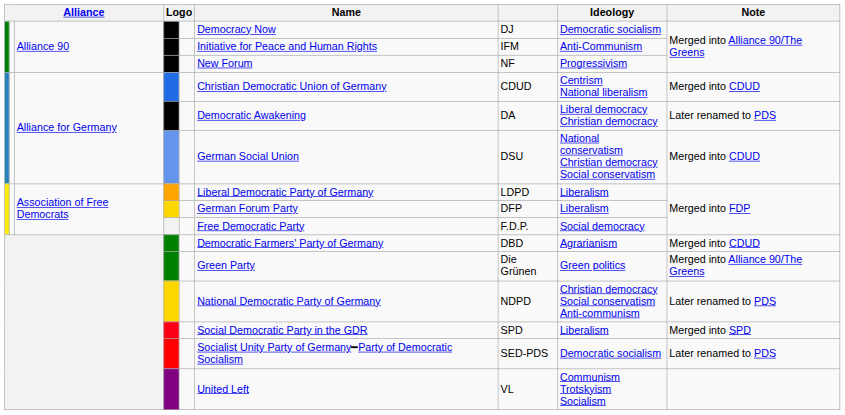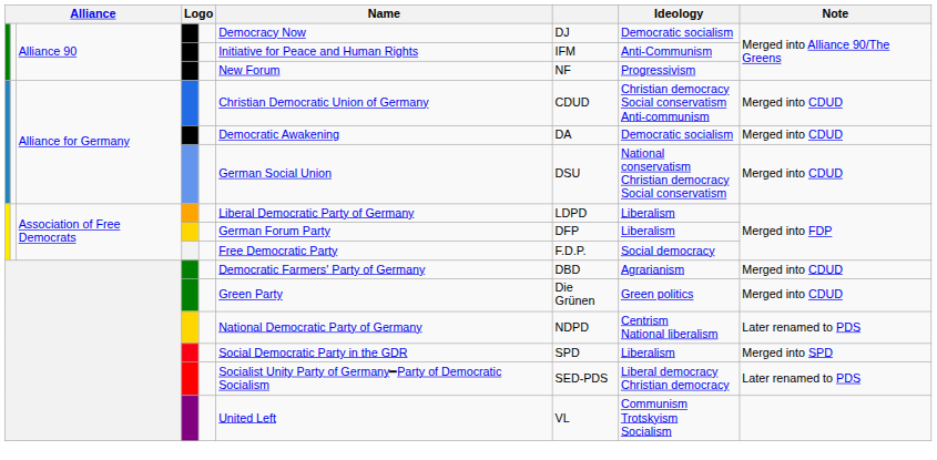row 5 | Ideology: Centrism National liberalism -> Christian democracy Social conservatism Anti-communism
row 6 | Ideology: Liberal democracy Christian democracy -> Democratic socialism
row 6 | Note: Later renamed to PDS -> Merged into CDUD
row 12 | Note: Merged into Alliance 90/The Greens -> Merged into CDUD
row 13 | Ideology: Christian democracy Social conservatism Anti-communism -> Centrism National liberalism
row 15 | Ideology: Democratic socialism -> Liberal democracy Christian democracy
